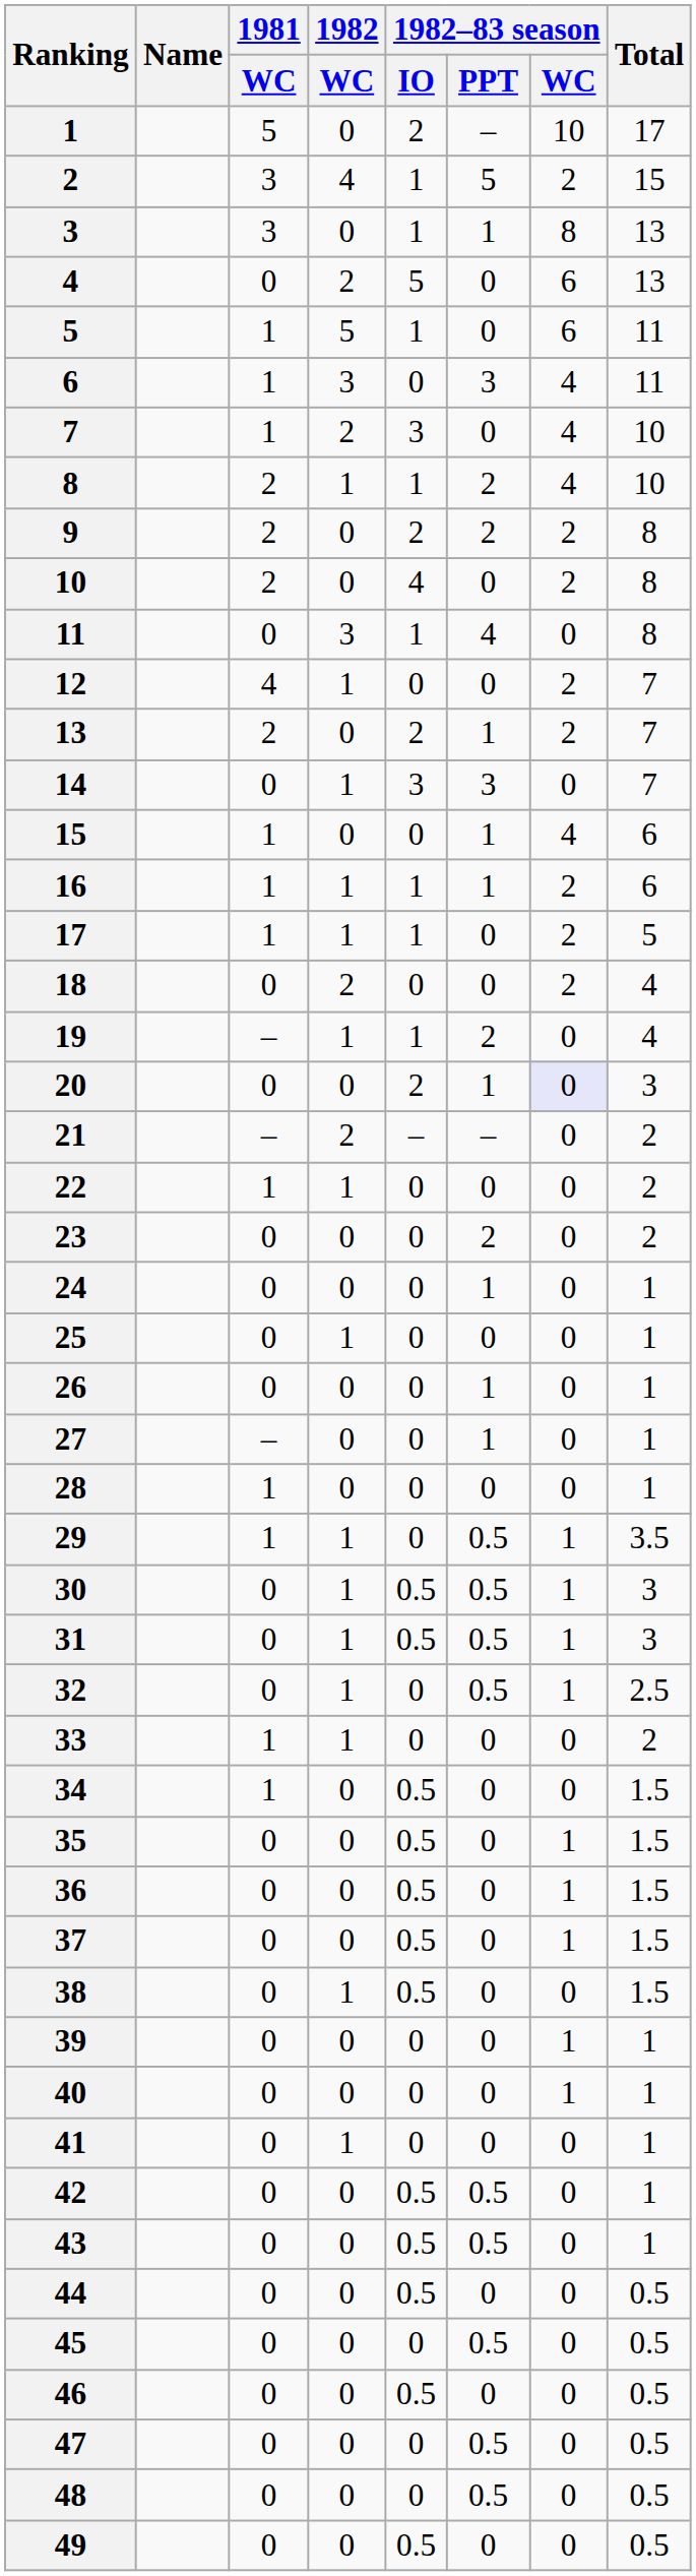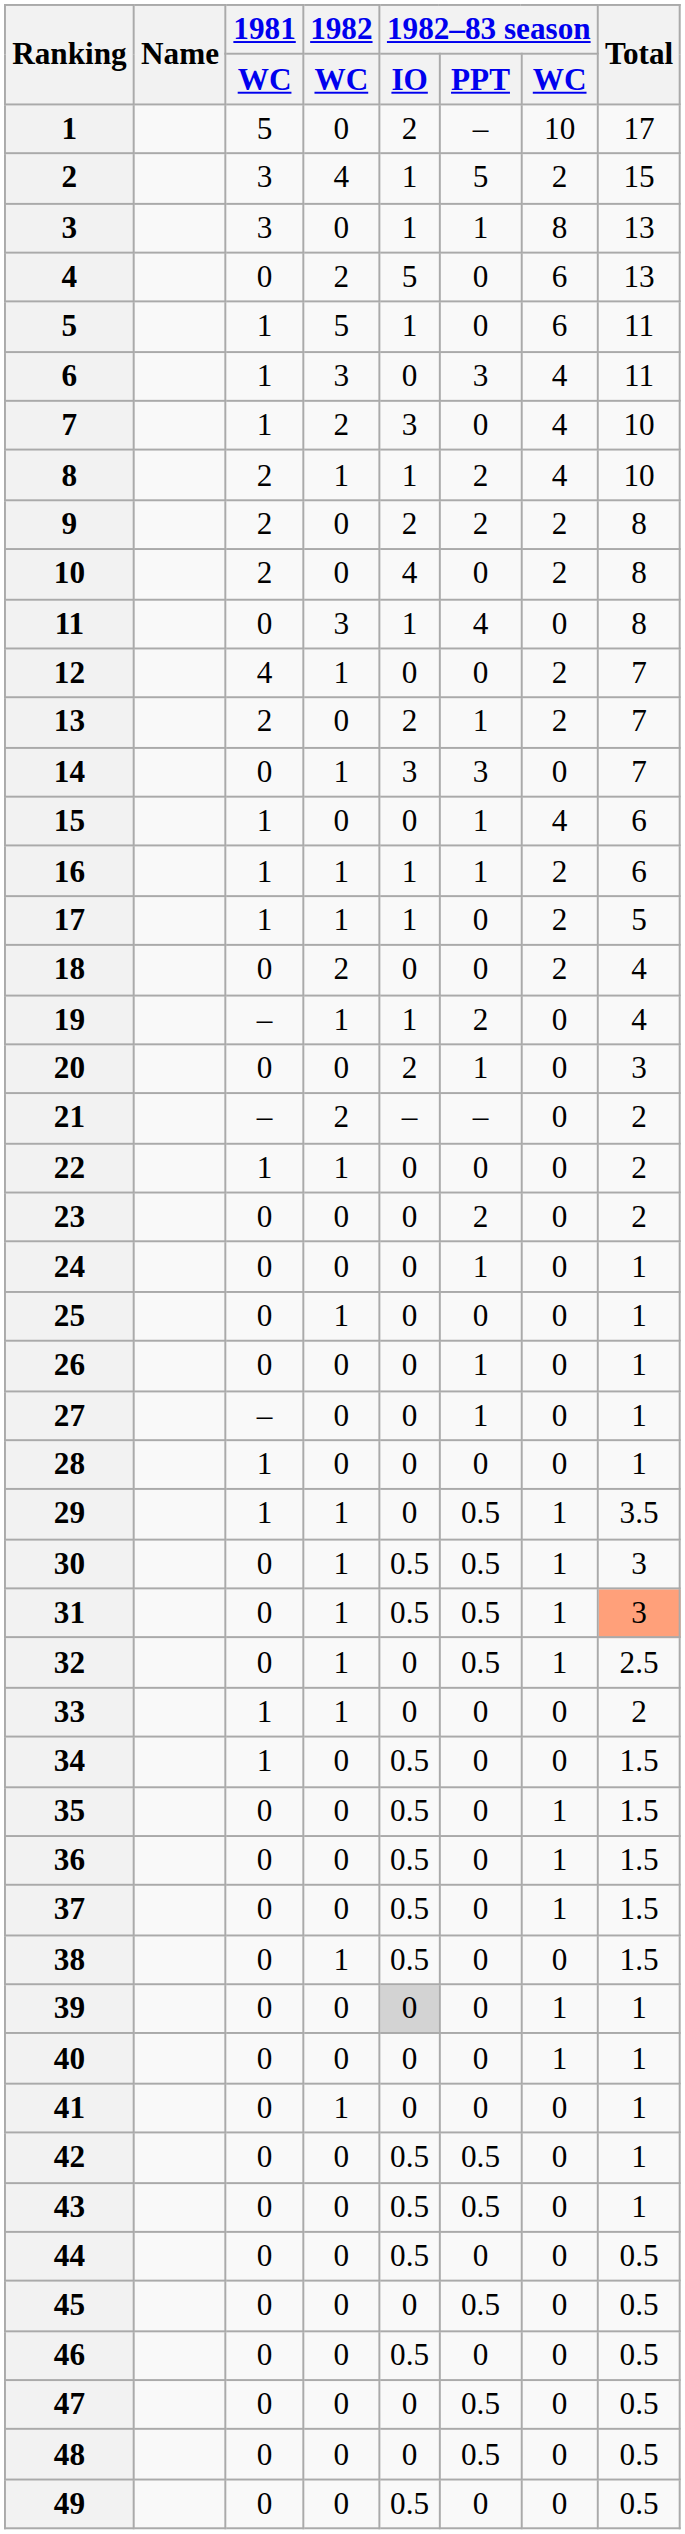20 | 1982–83 season / WC: lavender background -> no background
31 | Total: no background -> lightsalmon background
39 | 1982–83 season / IO: no background -> lightgrey background
